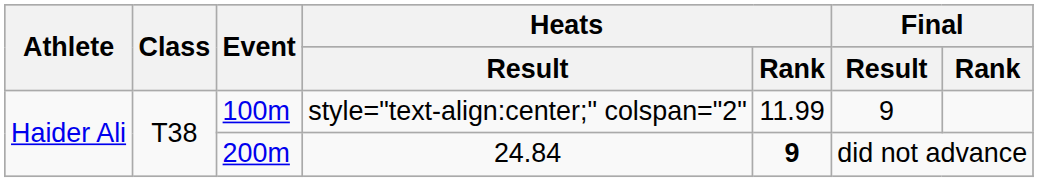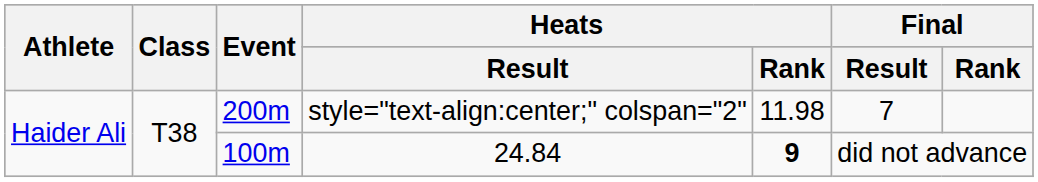style="text-align:center;" colspan="2" | Event: 100m -> 200m
style="text-align:center;" colspan="2" | Heats / Rank: 11.99 -> 11.98
style="text-align:center;" colspan="2" | Final / Result: 9 -> 7
24.84 | Event: 200m -> 100m
